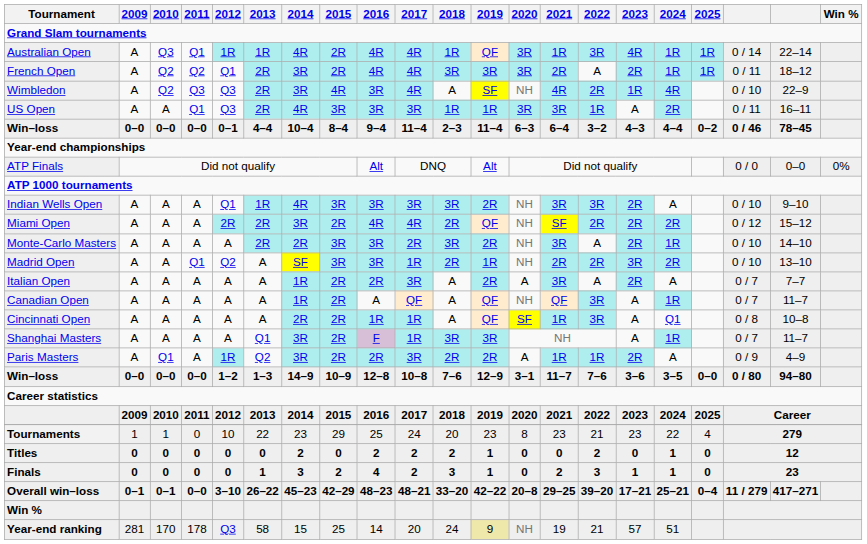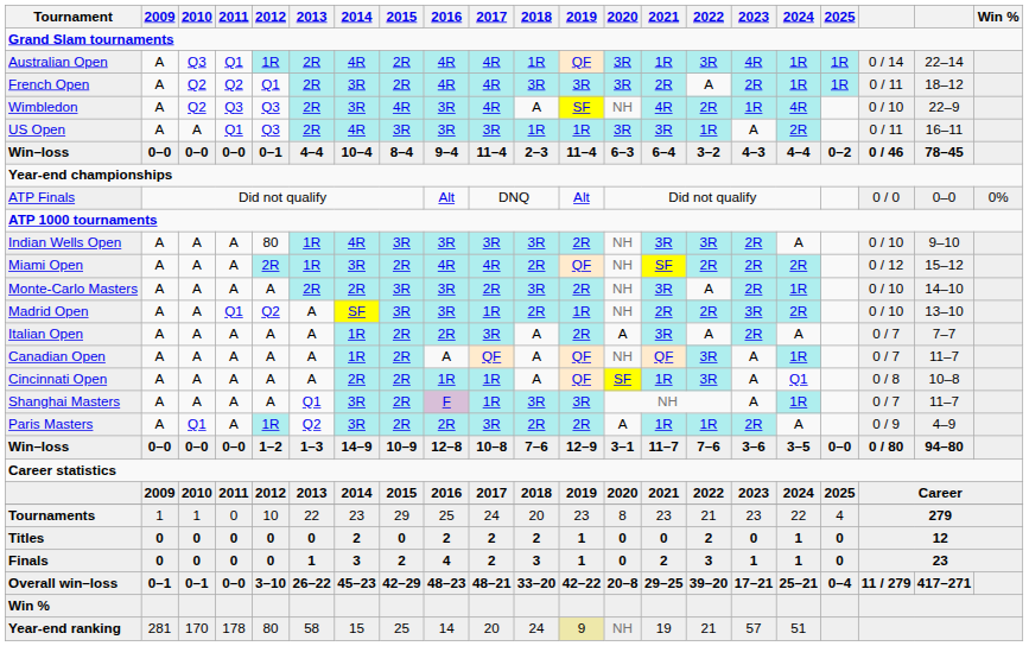Australian Open | 2013: 1R -> 2R
Indian Wells Open | 2012: Q1 -> 80
Miami Open | 2013: 2R -> 1R
Year-end ranking | 2012: Q3 -> 80
